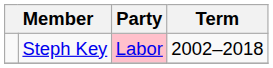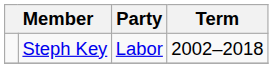Steph Key | Party: pink background -> no background
